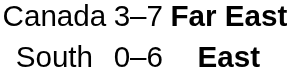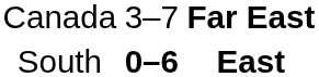South | column 2: normal -> bold
